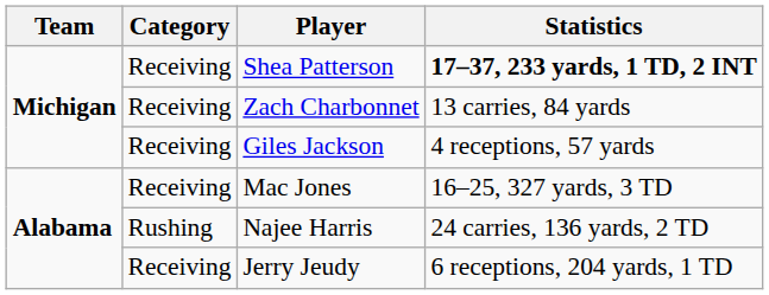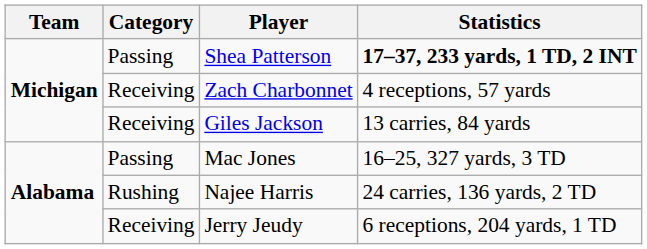Shea Patterson | Category: Receiving -> Passing
Zach Charbonnet | Statistics: 13 carries, 84 yards -> 4 receptions, 57 yards
Giles Jackson | Statistics: 4 receptions, 57 yards -> 13 carries, 84 yards
Mac Jones | Category: Receiving -> Passing
